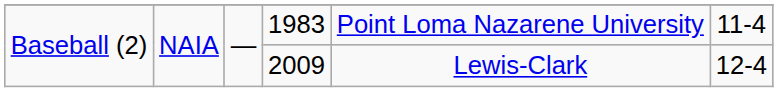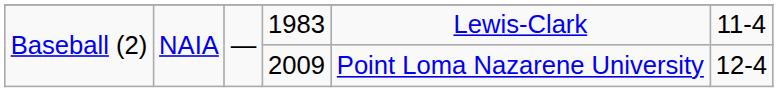1983 | column 5: Point Loma Nazarene University -> Lewis-Clark
2009 | column 5: Lewis-Clark -> Point Loma Nazarene University
